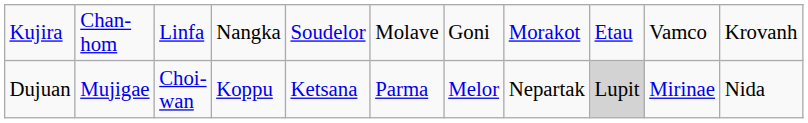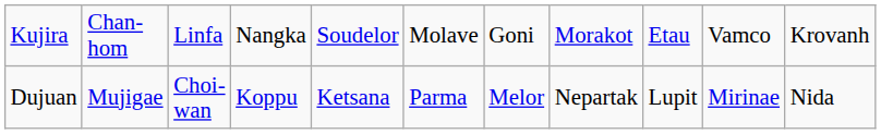Dujuan | column 9: lightgrey background -> no background
